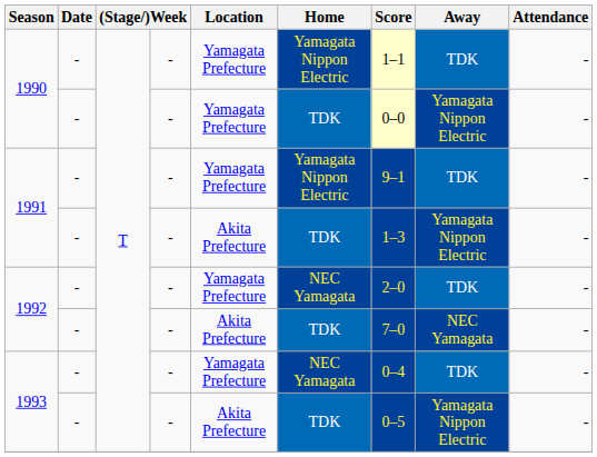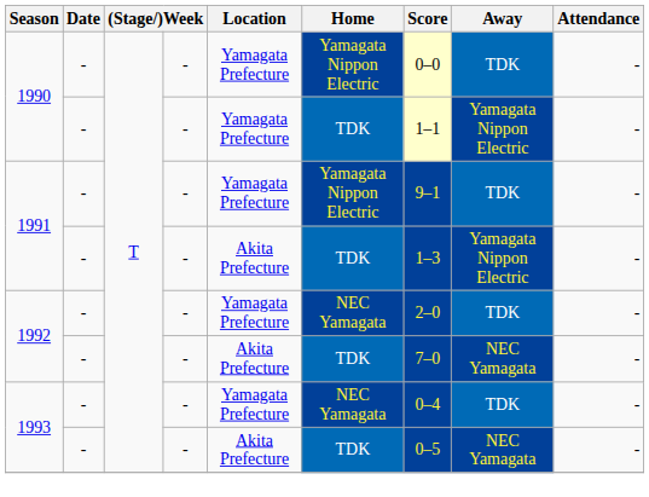row 2 | Score: 1–1 -> 0–0
row 3 | Score: 0–0 -> 1–1
row 9 | Away: Yamagata Nippon Electric -> NEC Yamagata
